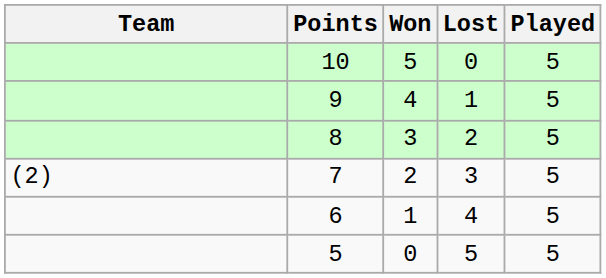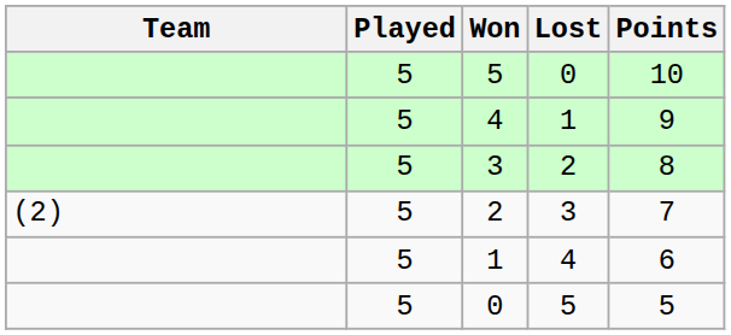columns swapped: Played <-> Points
